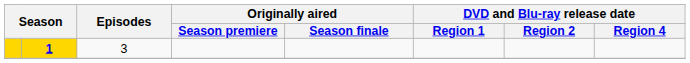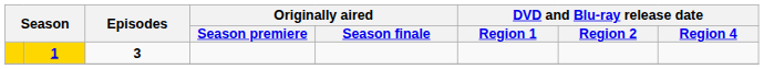row 3 | Episodes: normal -> bold
